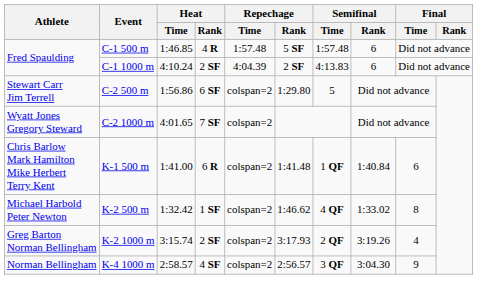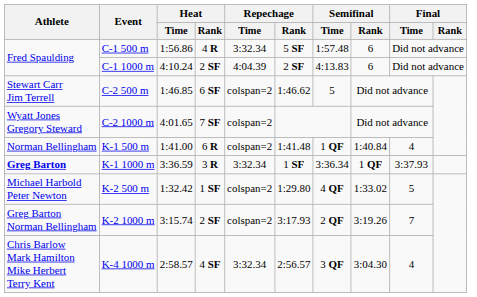C-1 500 m | Heat / Time: 1:46.85 -> 1:56.86
C-1 500 m | Repechage / Time: 1:57.48 -> 3:32.34
C-2 500 m | Heat / Time: 1:56.86 -> 1:46.85
C-2 500 m | Repechage / Rank: 1:29.80 -> 1:46.62
K-1 500 m | Athlete: Chris Barlow Mark Hamilton Mike Herbert Terry Kent -> Norman Bellingham
K-1 500 m | Final / Time: 6 -> 4
+ row: Greg Barton | K-1 1000 m | 3:36.59 | 3 R | 3:32.34 | 1 SF | 3:36.34 | 1 QF | 3:37.93
K-2 500 m | Repechage / Rank: 1:46.62 -> 1:29.80
K-2 500 m | Final / Time: 8 -> 5
K-2 1000 m | Final / Time: 4 -> 7
K-4 1000 m | Athlete: Norman Bellingham -> Chris Barlow Mark Hamilton Mike Herbert Terry Kent
K-4 1000 m | Repechage / Time: colspan=2 -> 3:32.34
K-4 1000 m | Final / Time: 9 -> 4
